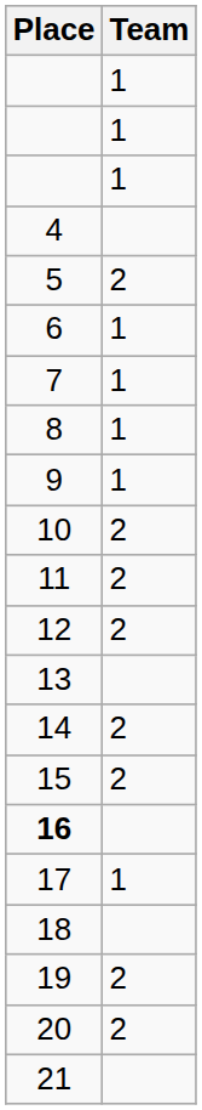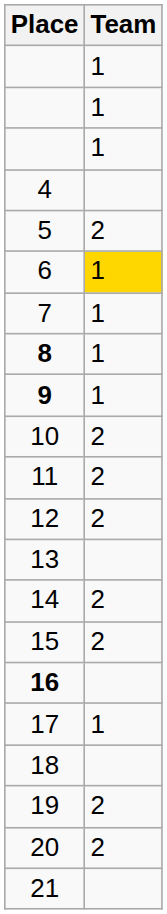row 7 | Team: no background -> gold background
row 9 | Place: normal -> bold
row 10 | Place: normal -> bold
